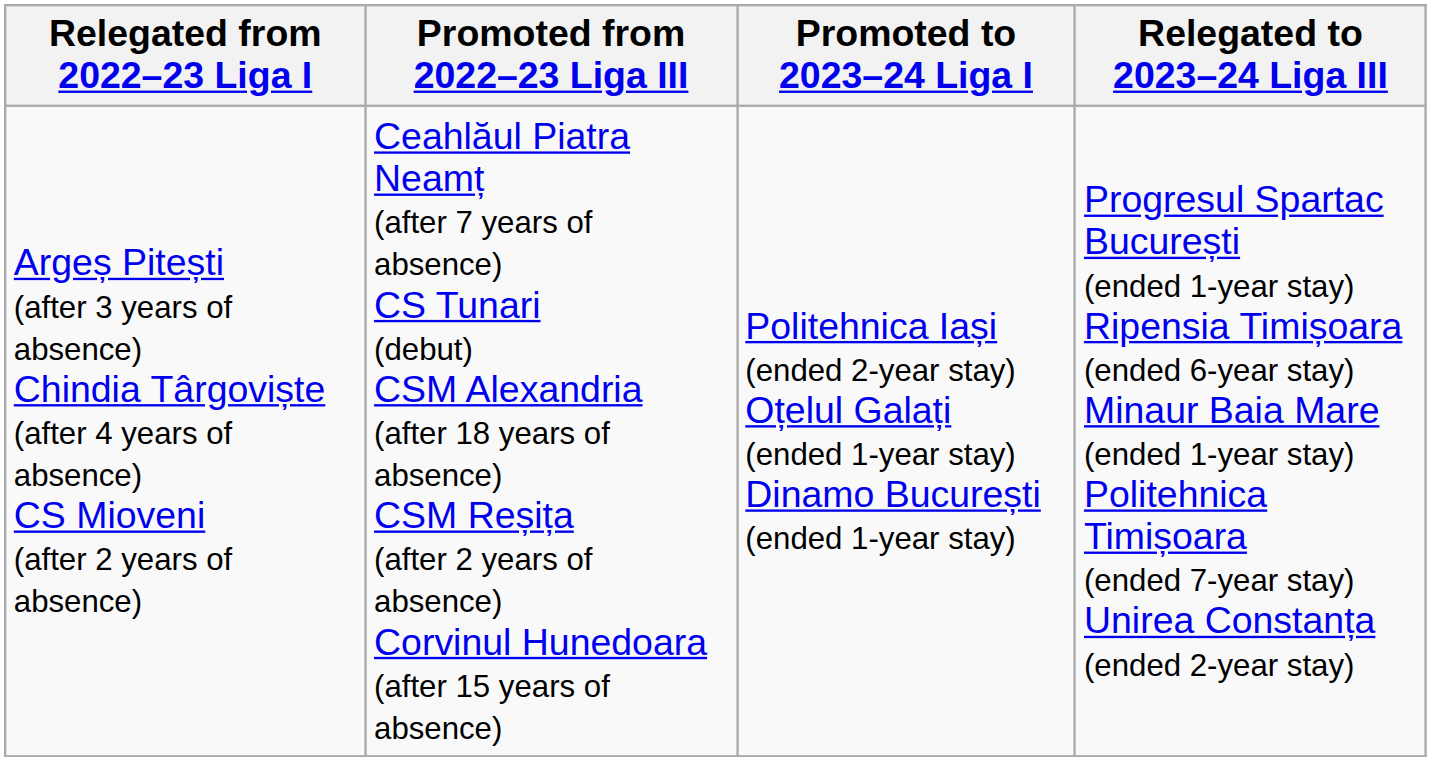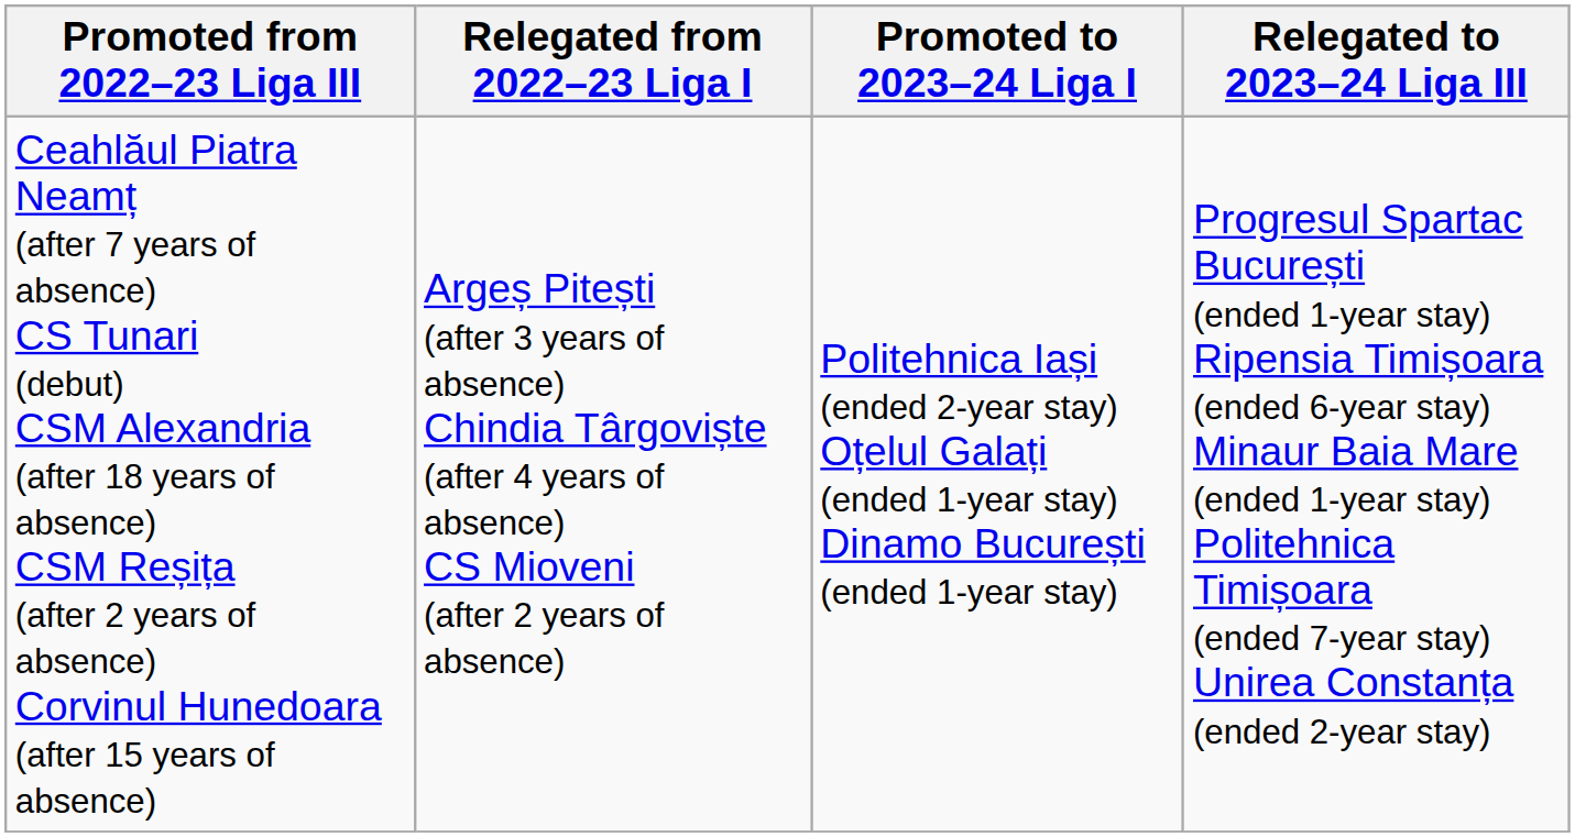columns swapped: Promoted from 2022–23 Liga III <-> Relegated from 2022–23 Liga I
